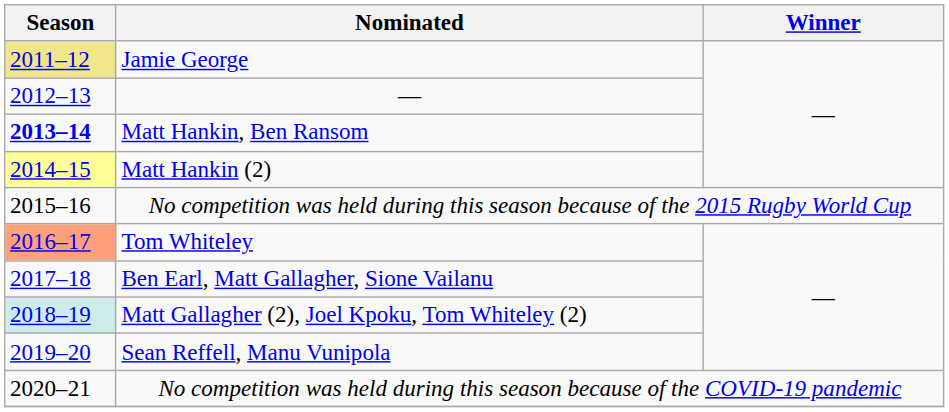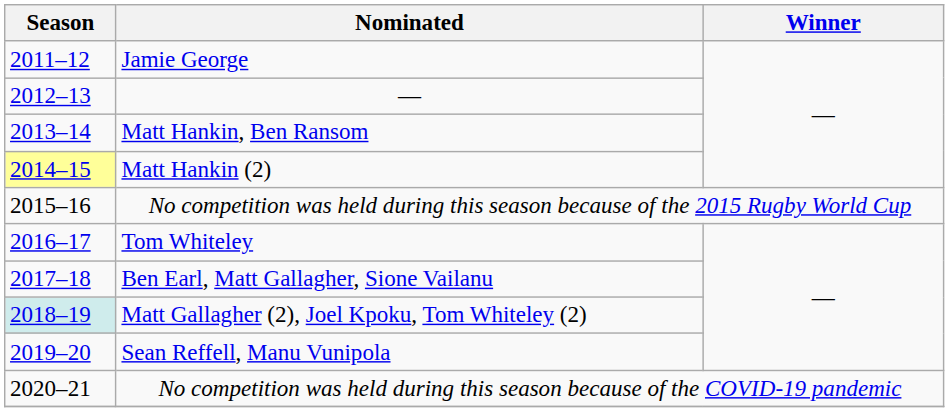Jamie George | Season: khaki background -> no background
Matt Hankin, Ben Ransom | Season: bold -> normal
Tom Whiteley | Season: lightsalmon background -> no background
